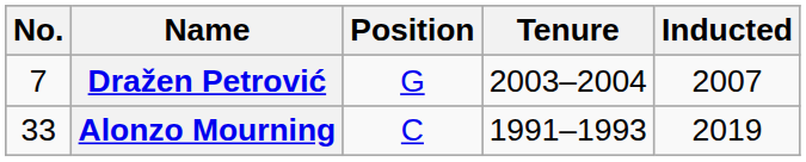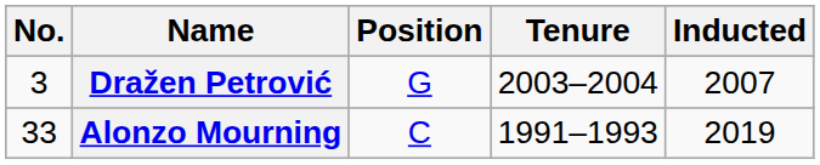Dražen Petrović | No.: 7 -> 3
